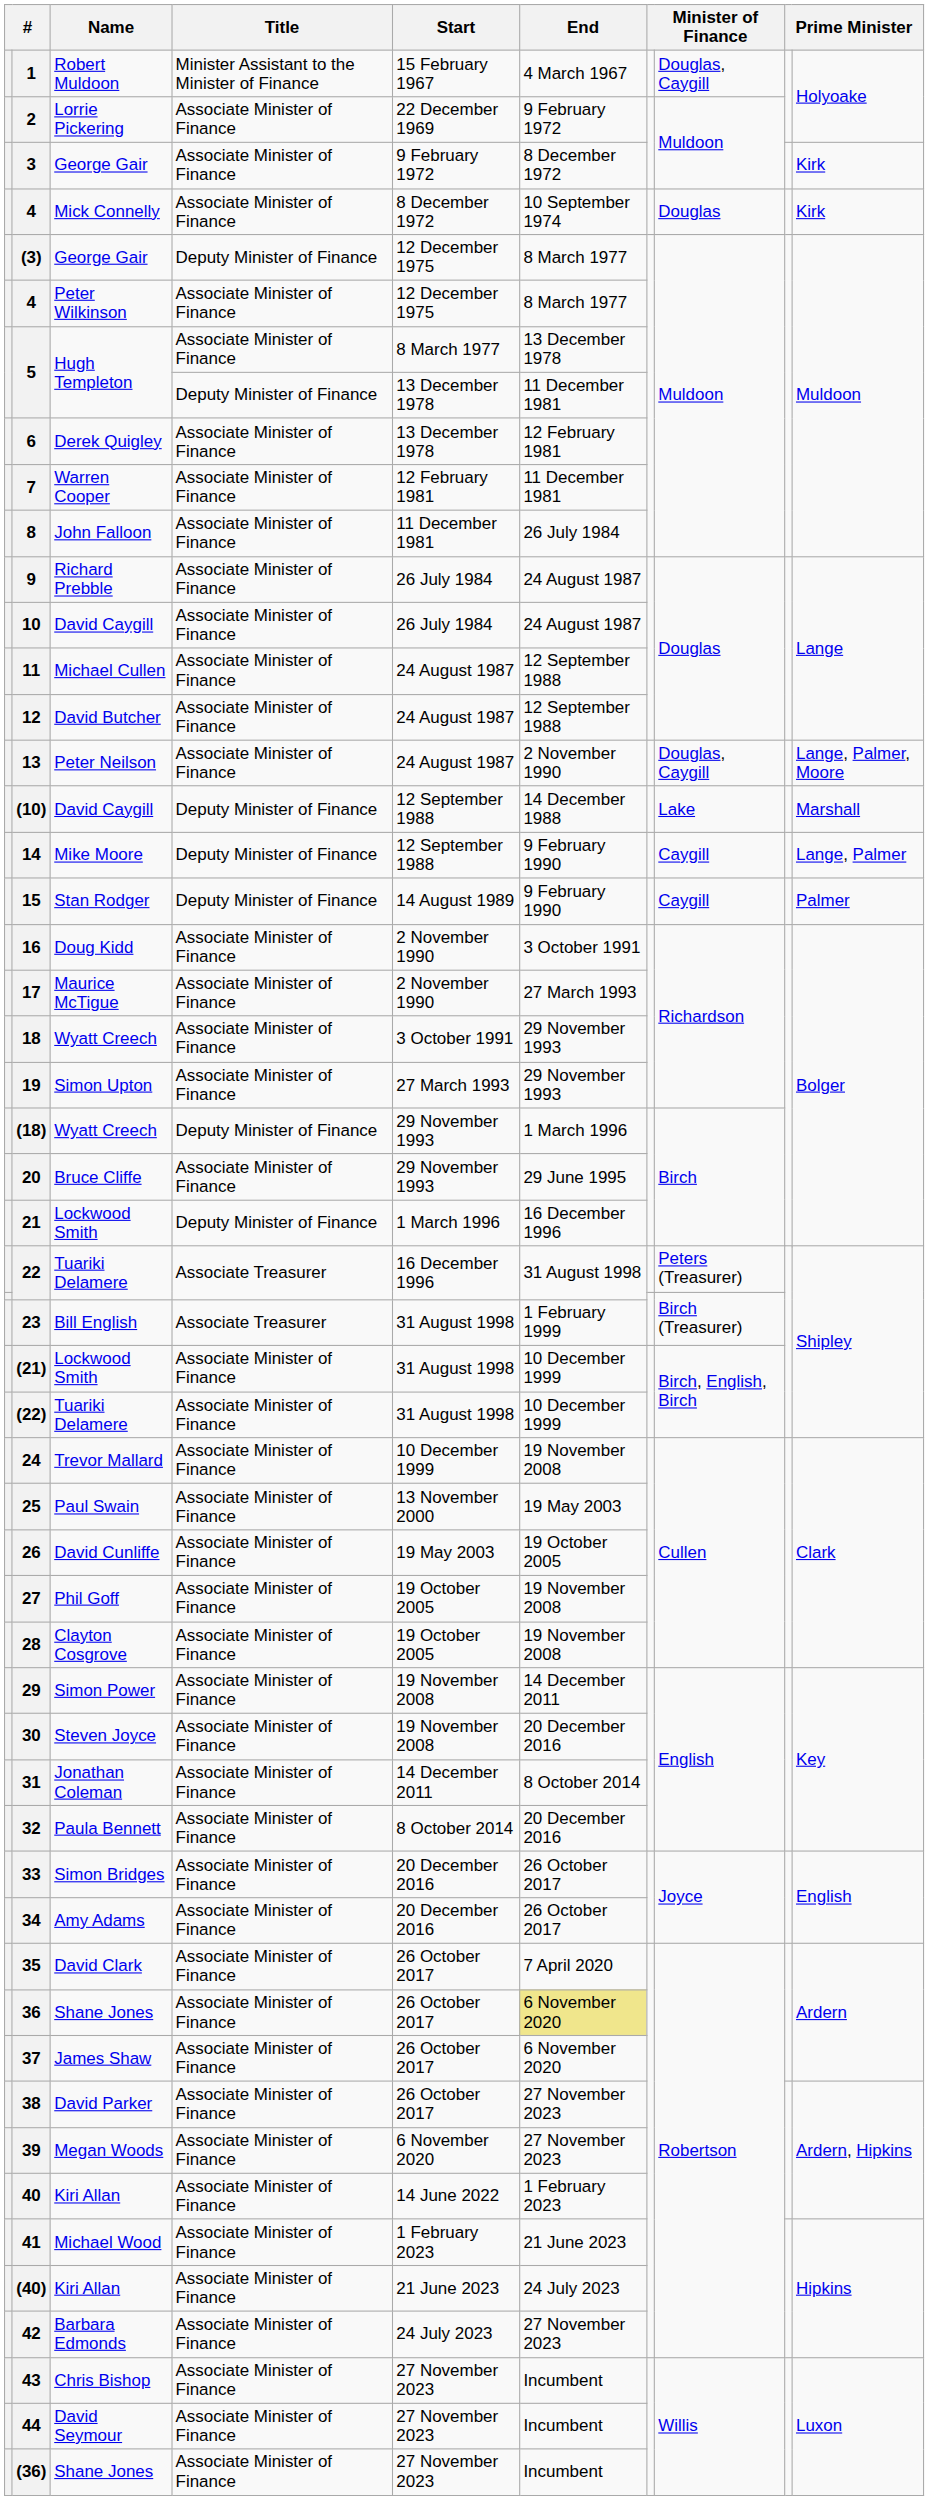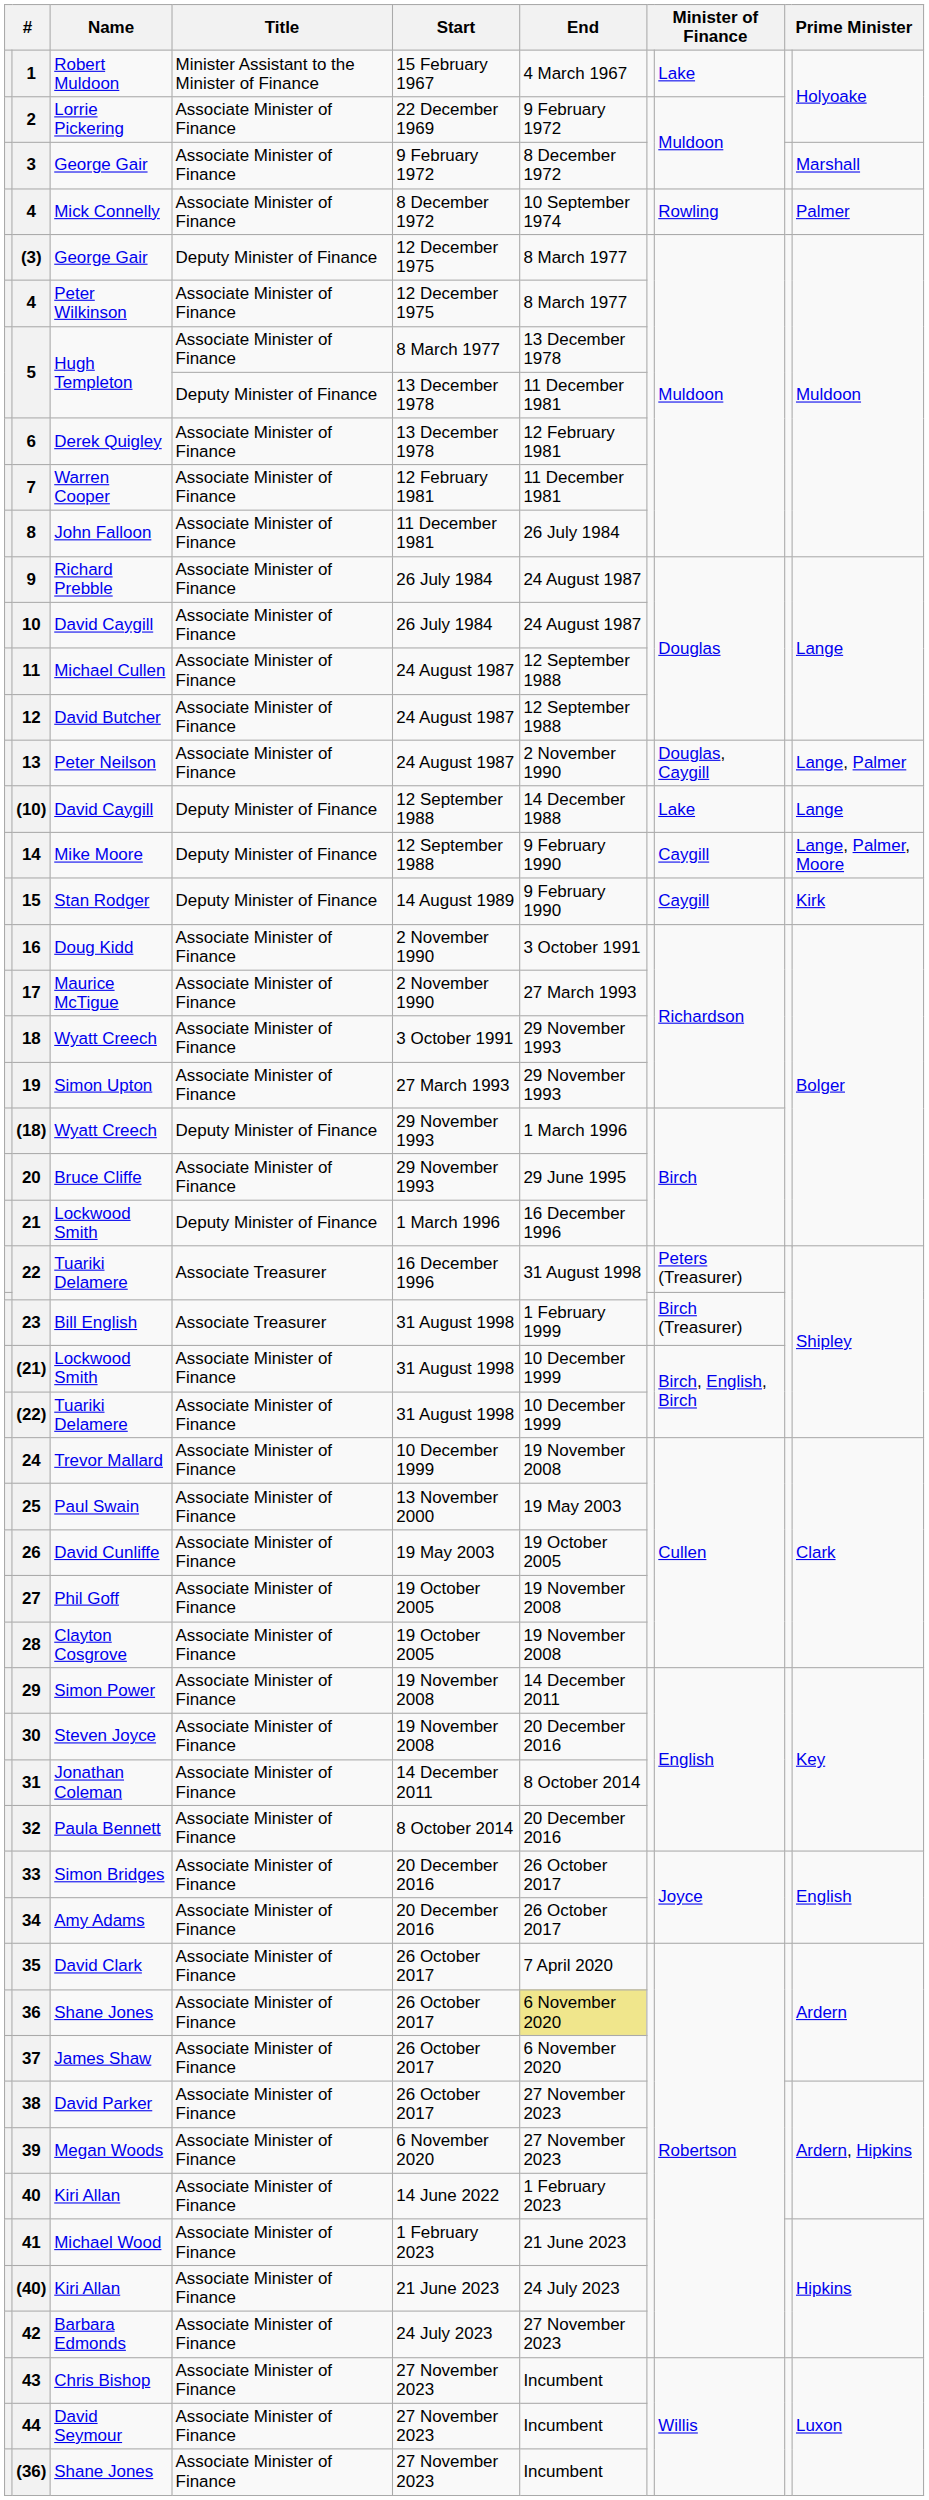1 | column 8: Douglas, Caygill -> Lake
3 | column 10: Kirk -> Marshall
4 / Mick Connelly | column 8: Douglas -> Rowling
4 / Mick Connelly | column 10: Kirk -> Palmer
13 | column 10: Lange, Palmer, Moore -> Lange, Palmer
(10) | column 10: Marshall -> Lange
14 | column 10: Lange, Palmer -> Lange, Palmer, Moore
15 | column 10: Palmer -> Kirk
